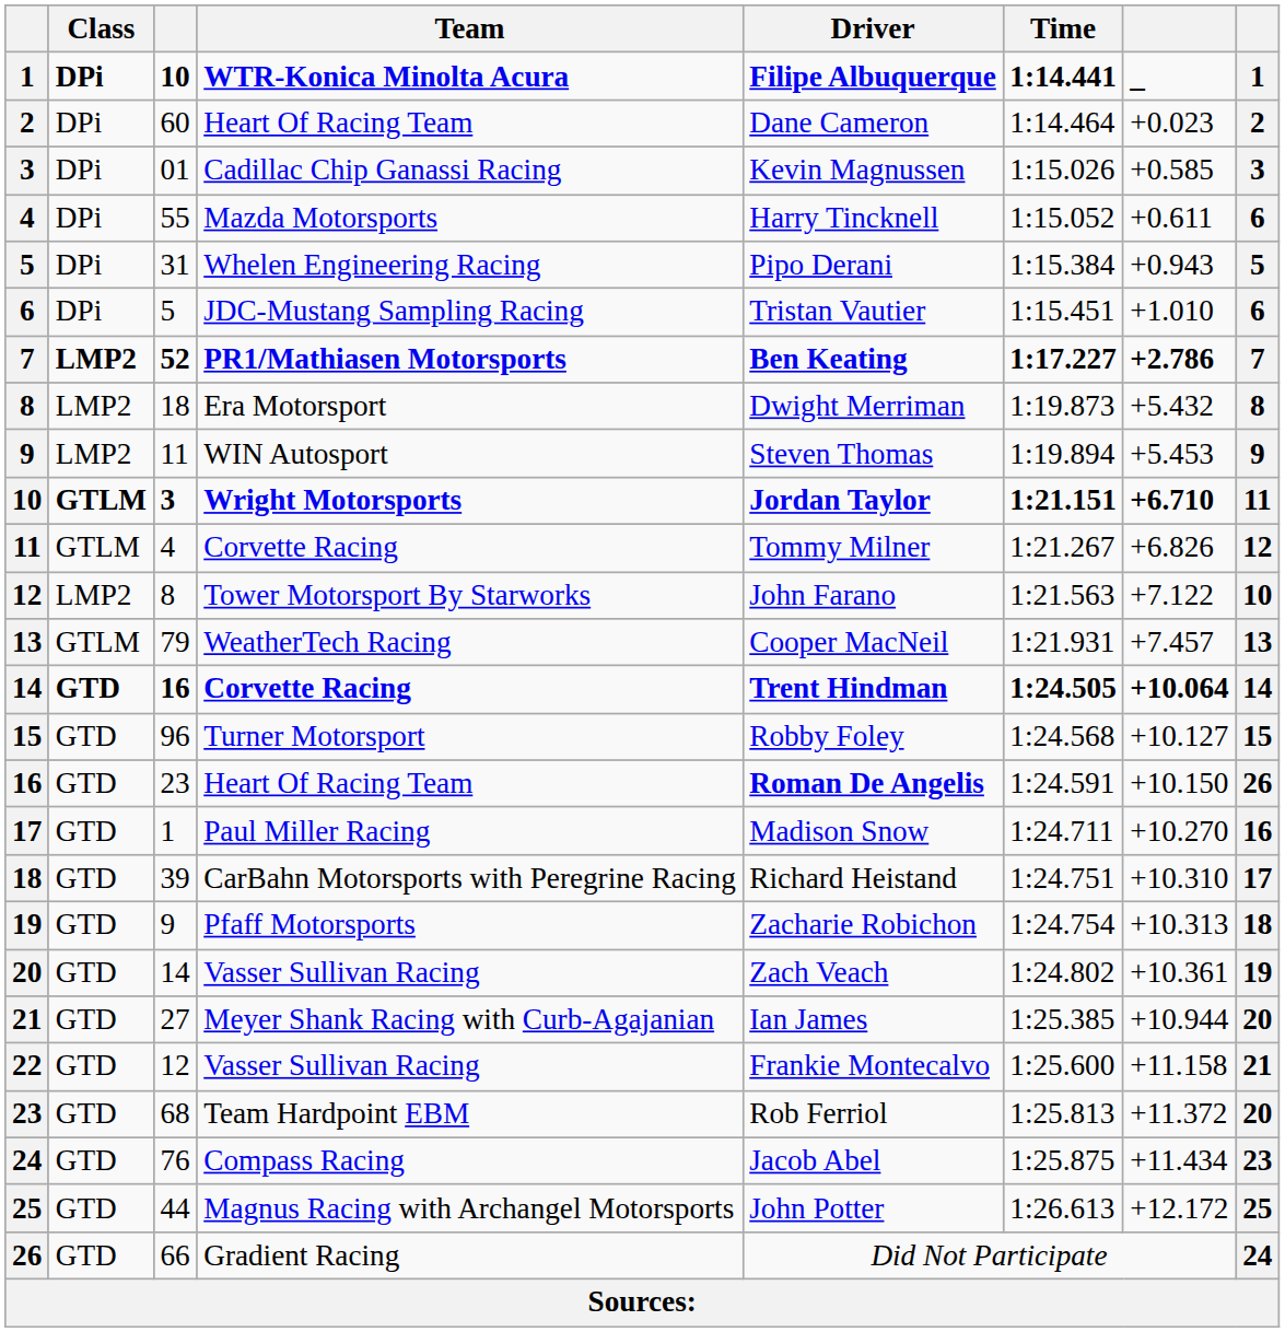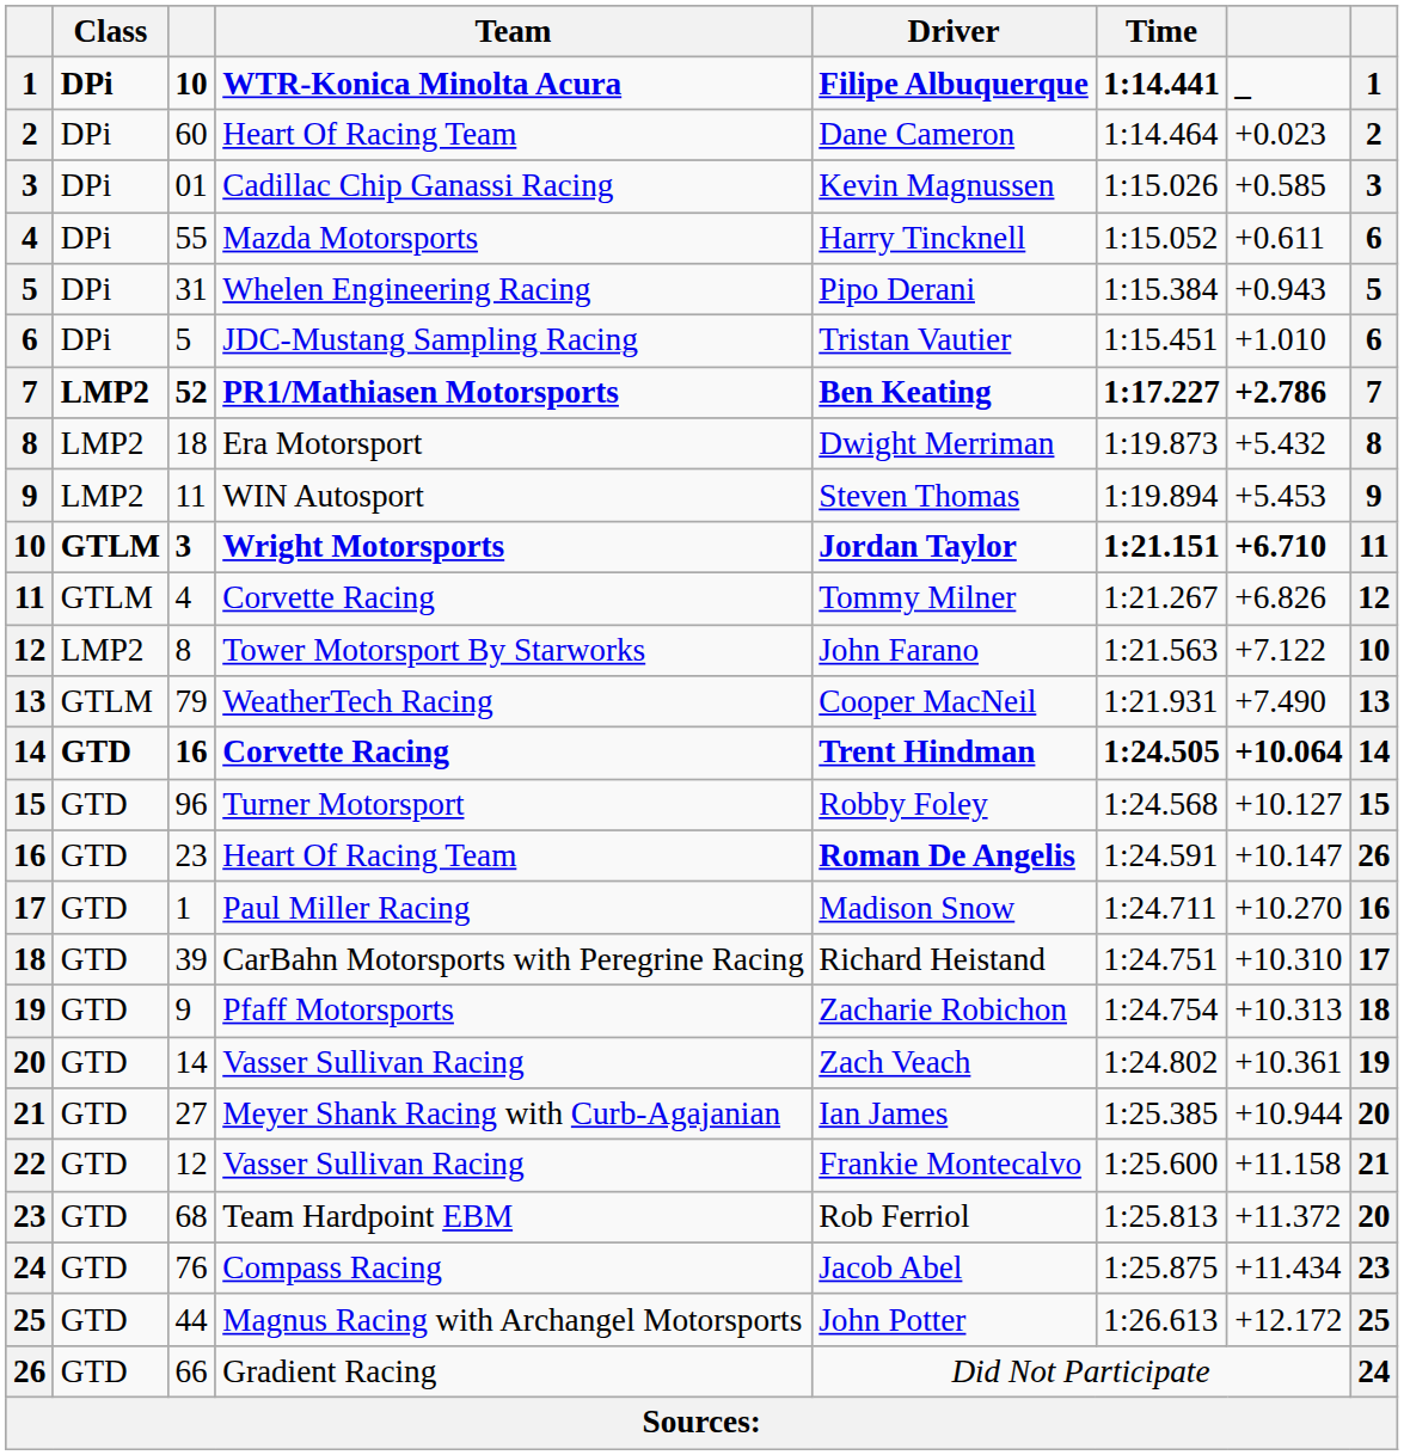row 14 | column 7: +7.457 -> +7.490
row 17 | column 7: +10.150 -> +10.147
